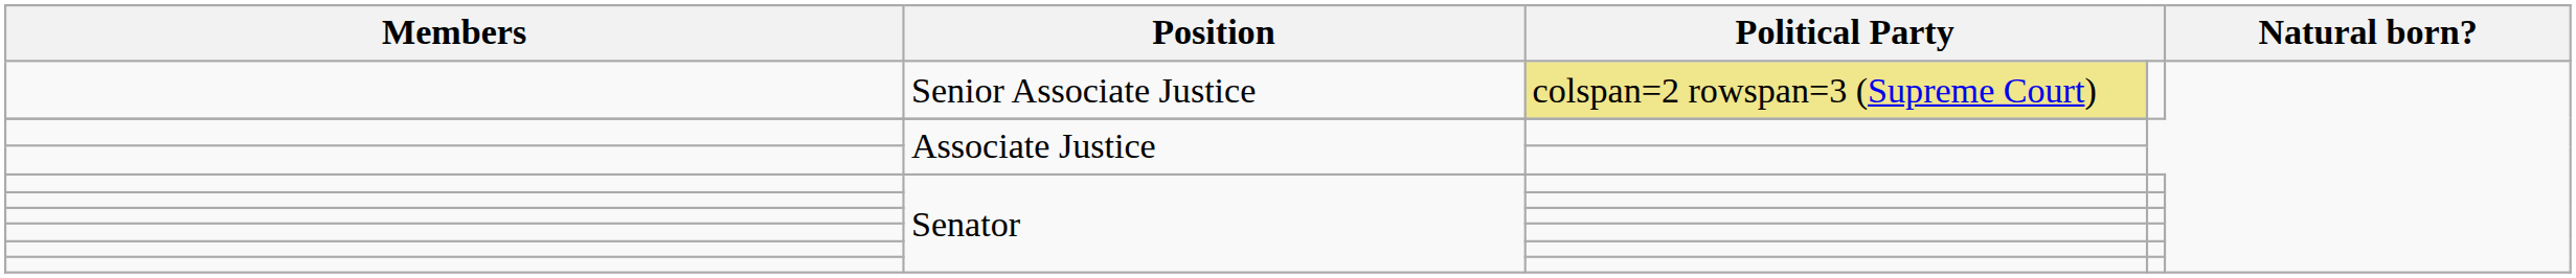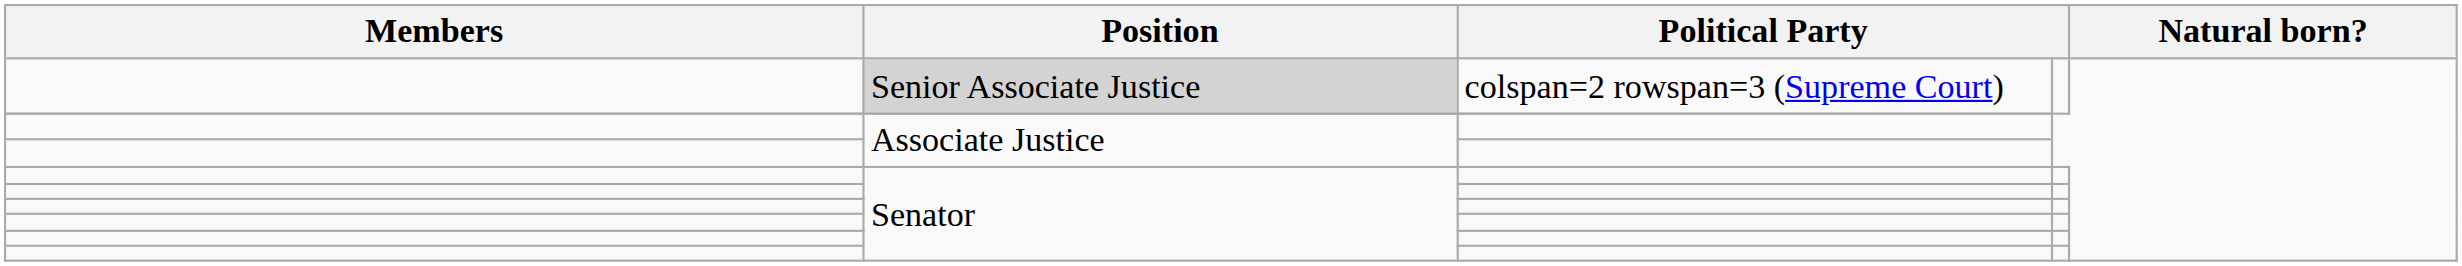Senior Associate Justice | Position: no background -> lightgrey background
Senior Associate Justice | column 3: khaki background -> no background
